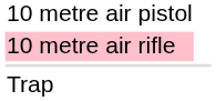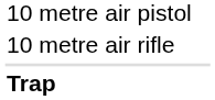10 metre air rifle | column 1: pink background -> no background
Trap | column 1: normal -> bold
